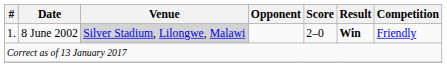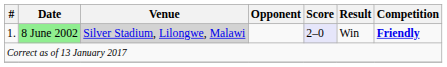1. | Date: no background -> lightgreen background
1. | Score: no background -> lavender background
1. | Result: bold -> normal
1. | Competition: normal -> bold
